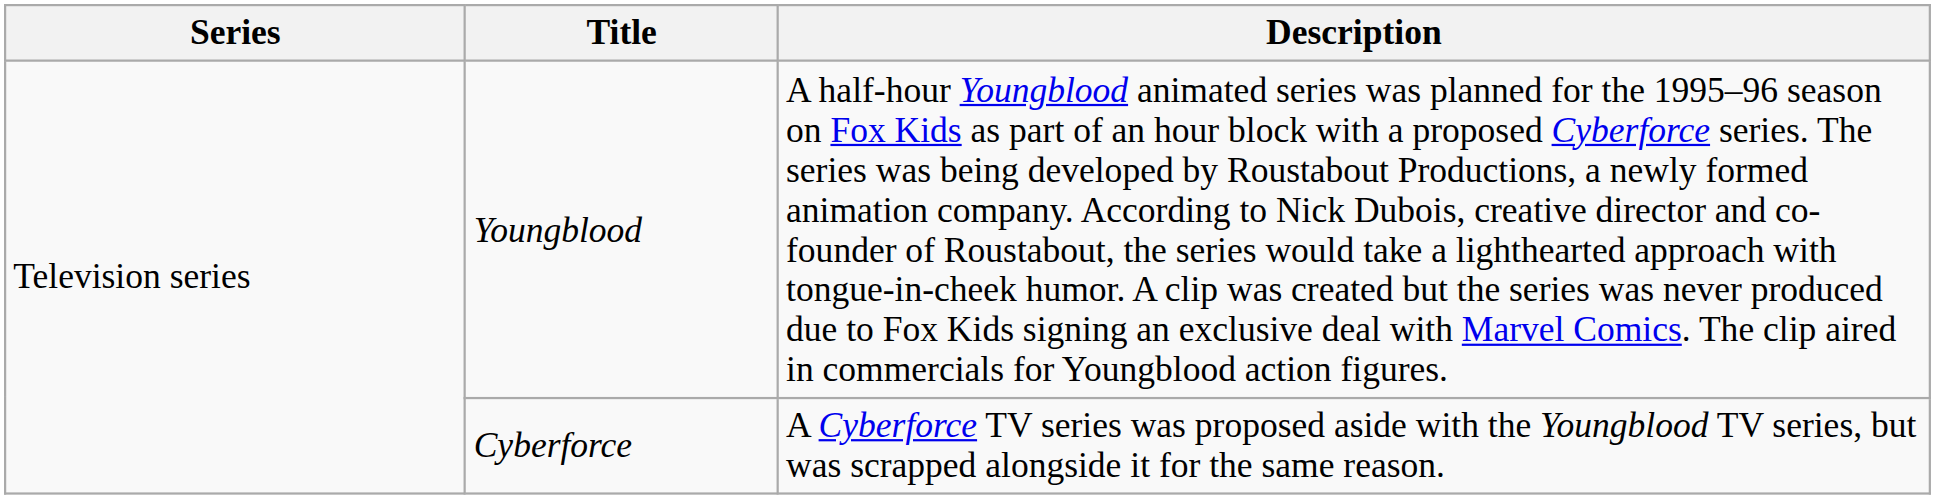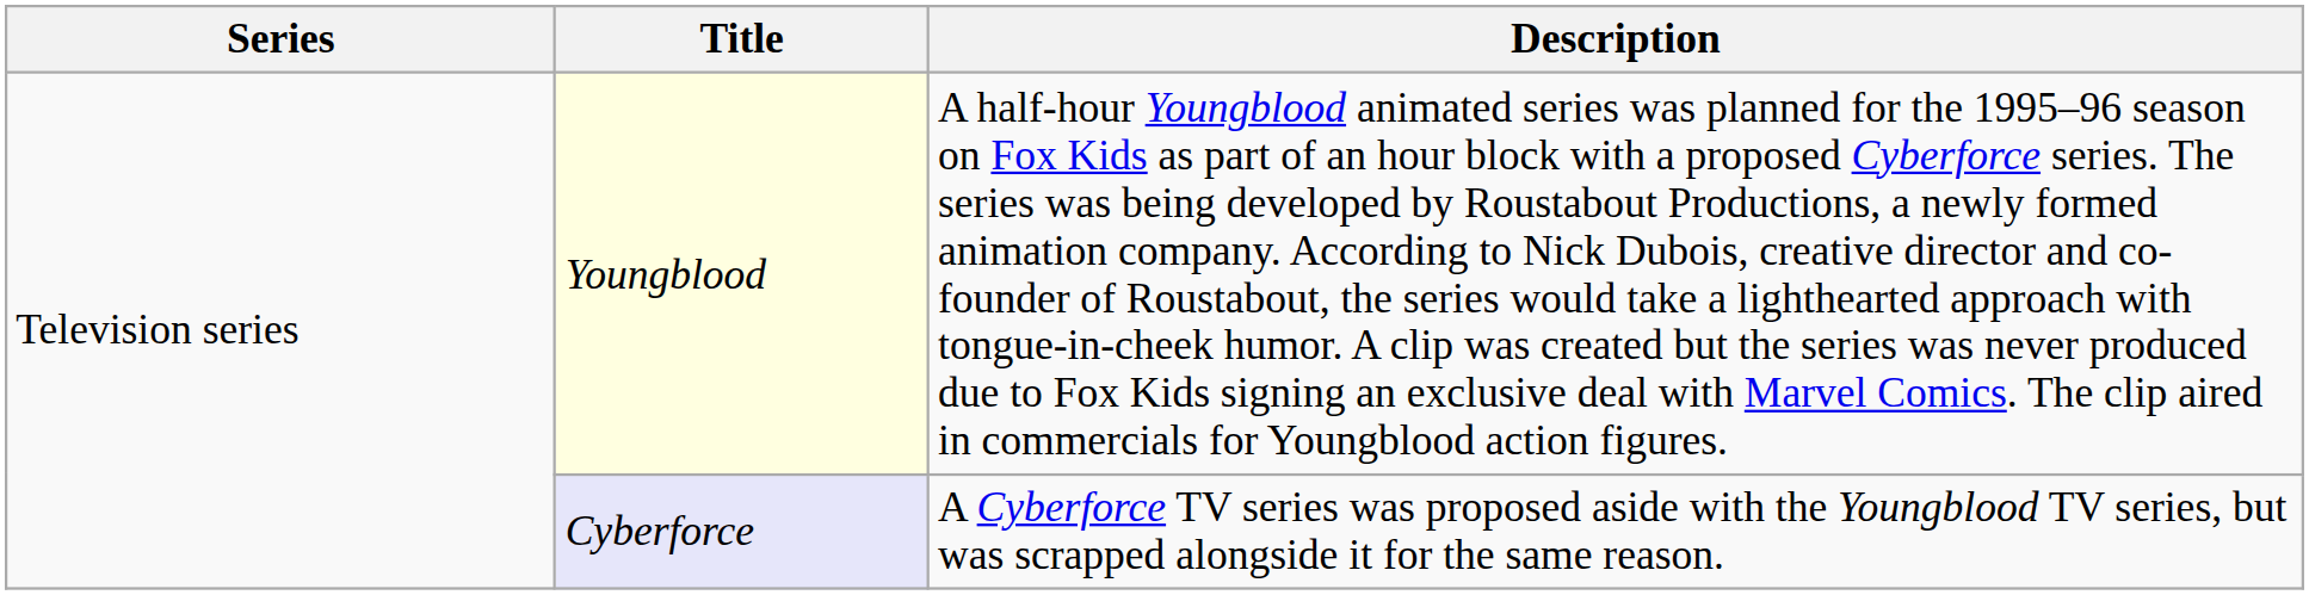Youngblood | Title: no background -> lightyellow background
Cyberforce | Title: no background -> lavender background
